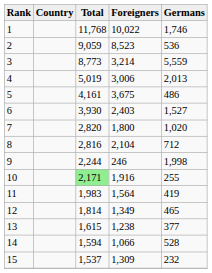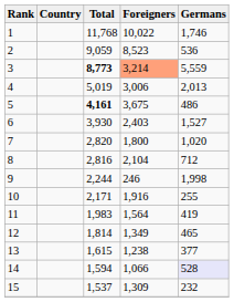3 | Total: normal -> bold
3 | Foreigners: no background -> lightsalmon background
5 | Total: normal -> bold
10 | Total: lightgreen background -> no background
14 | Germans: no background -> lavender background
